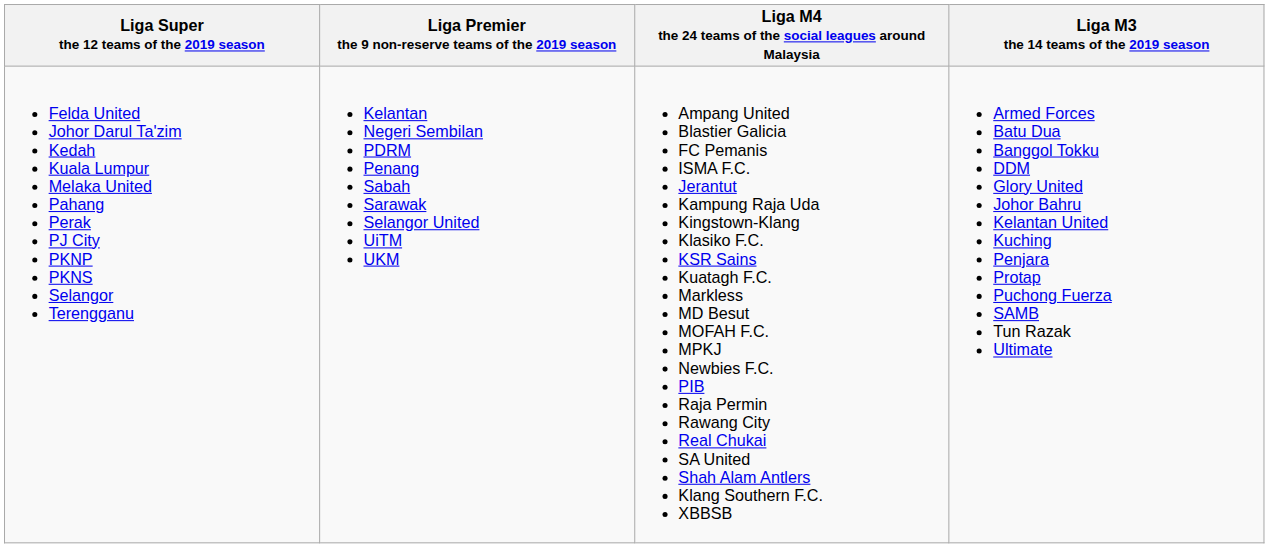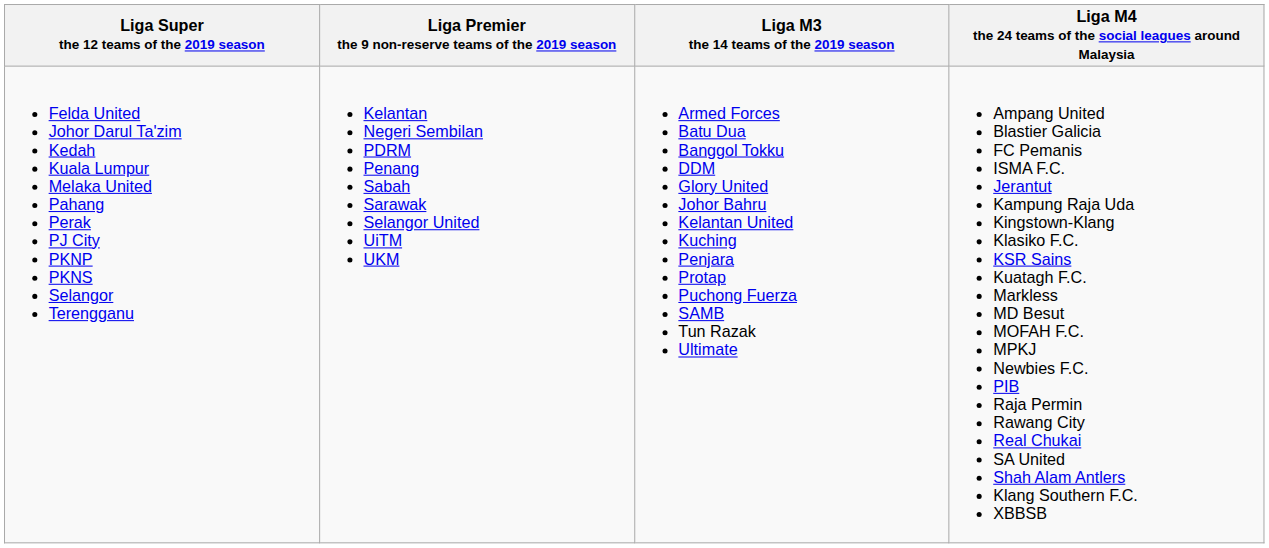columns swapped: Liga M3 the 14 teams of the 2019 season <-> Liga M4 the 24 teams of the social leagues around Malaysia
